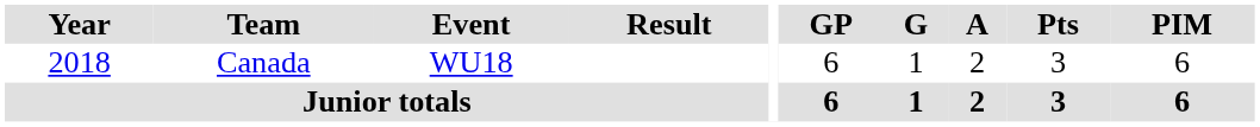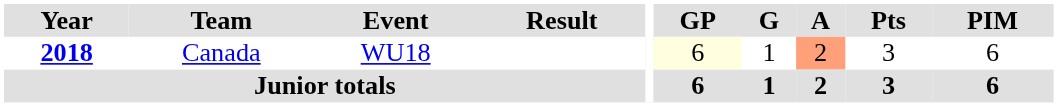Canada | Year: normal -> bold
Canada | GP: no background -> lightyellow background
Canada | A: no background -> lightsalmon background
